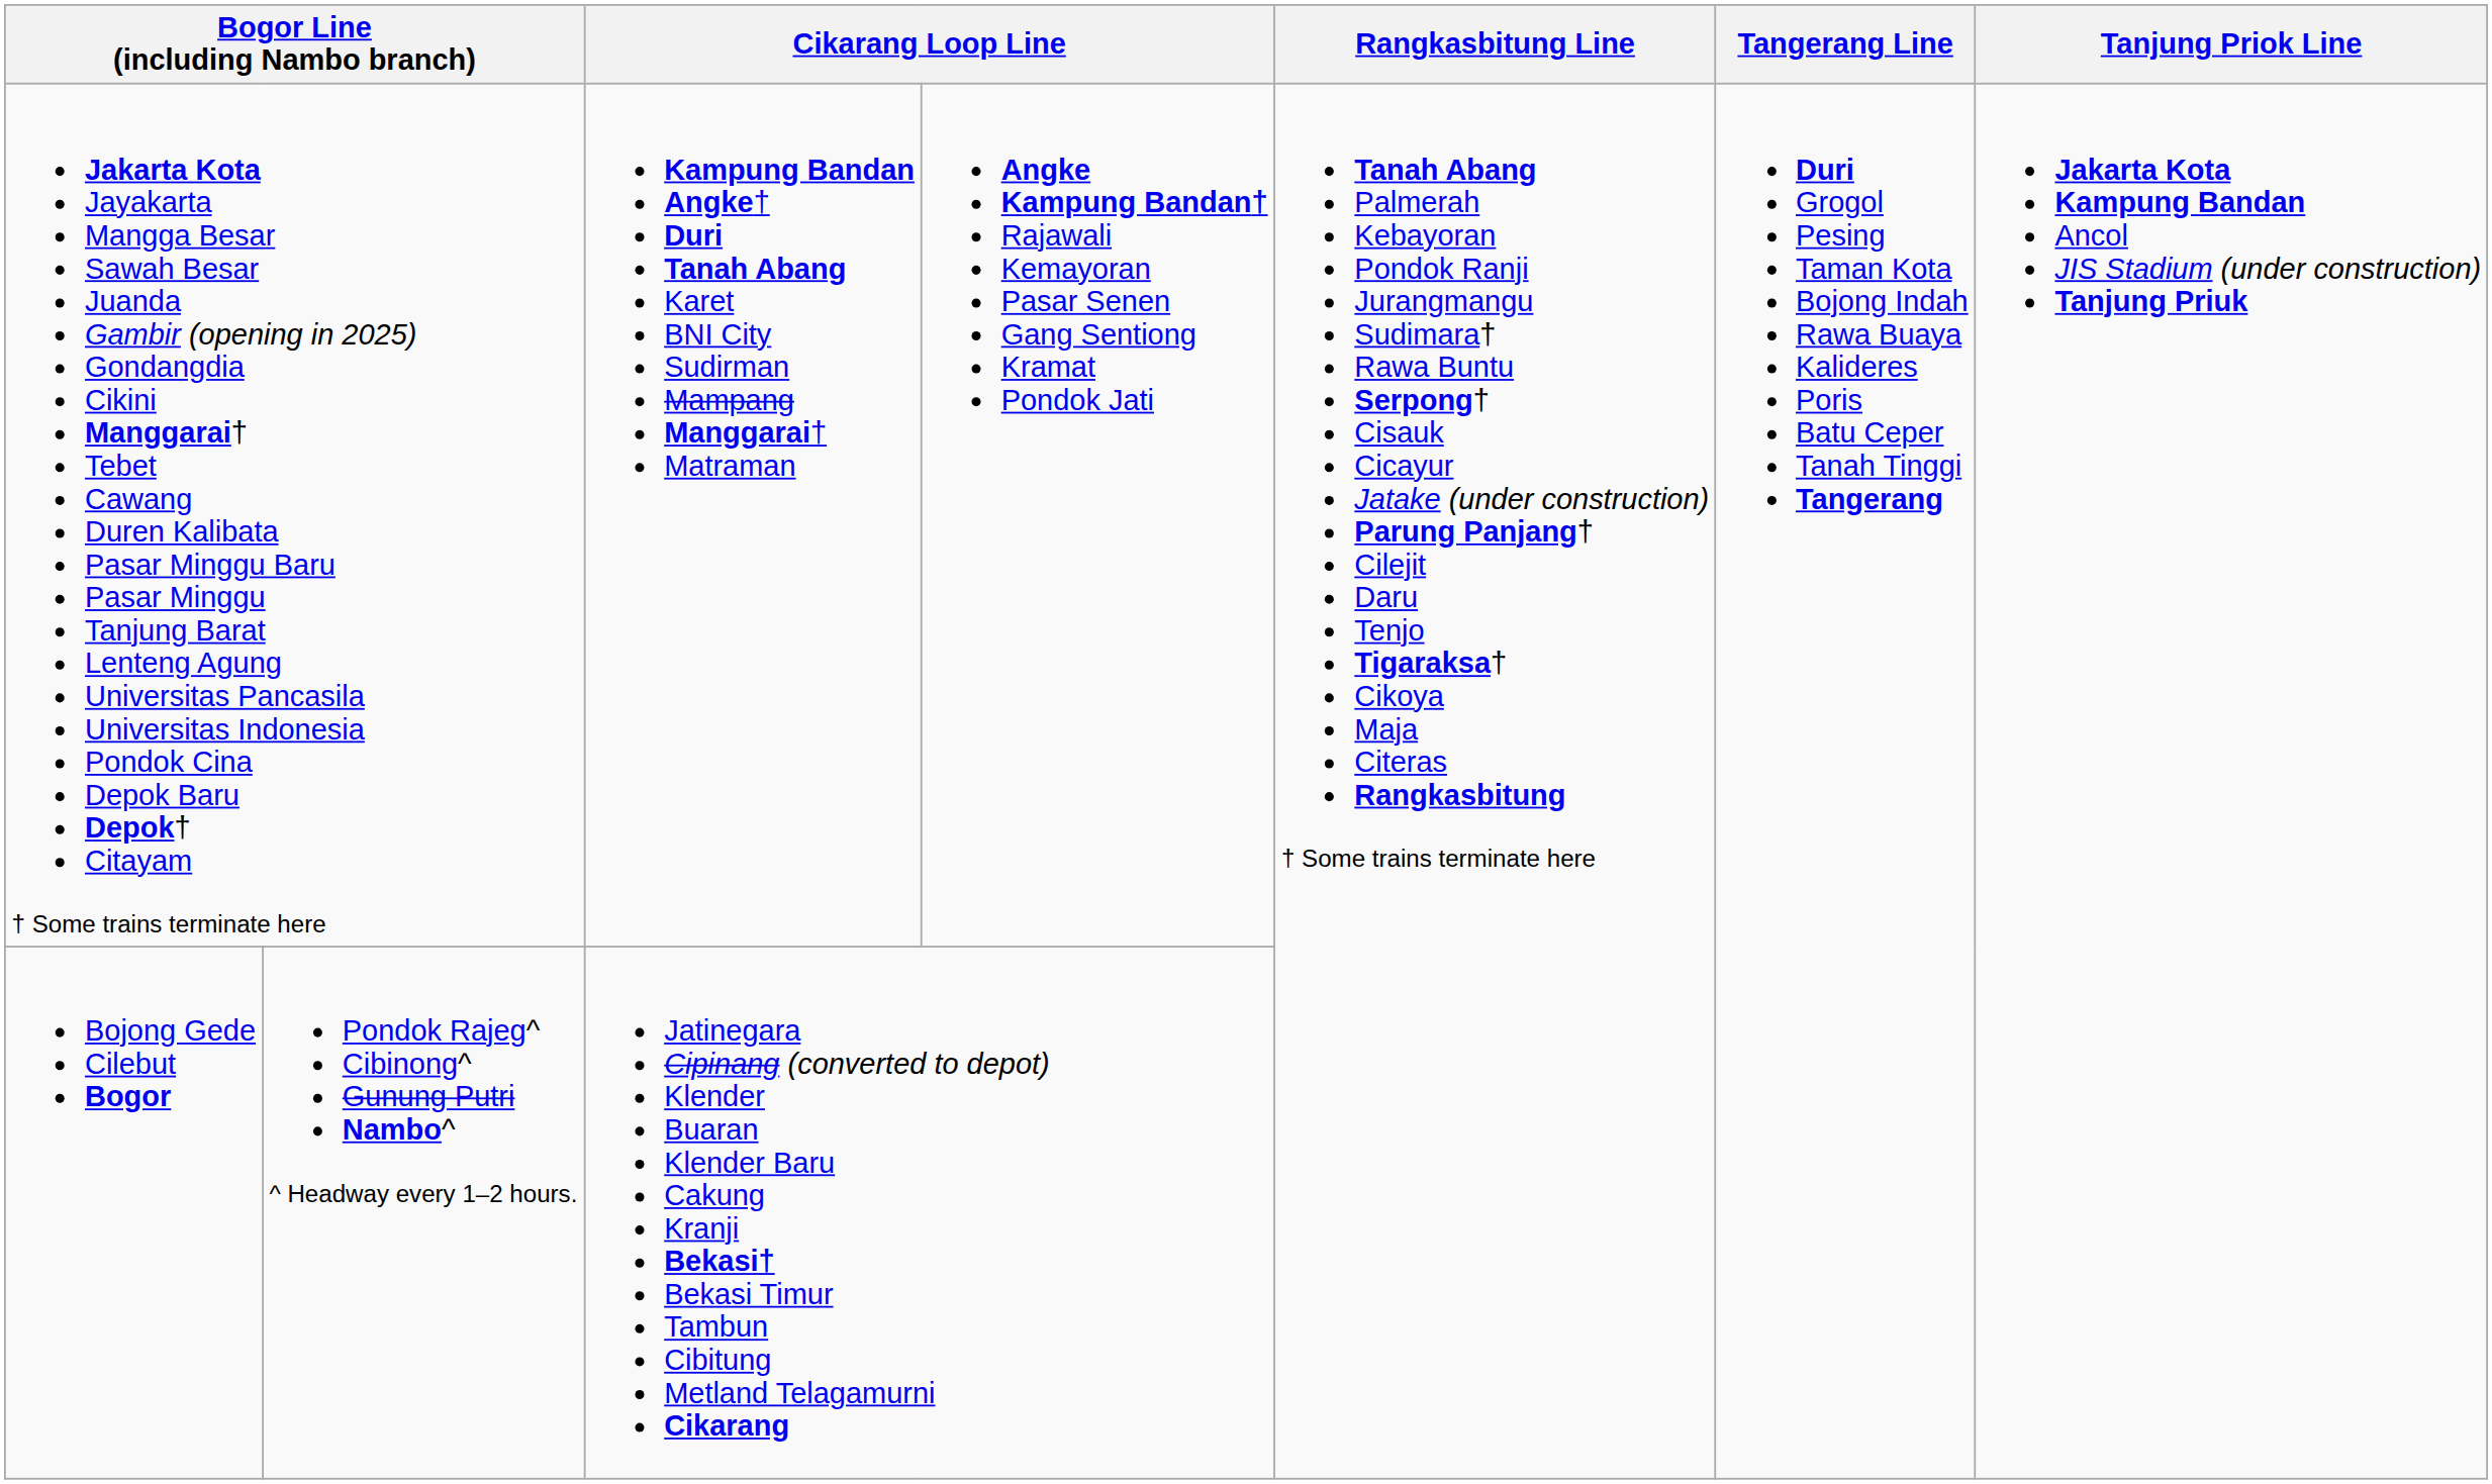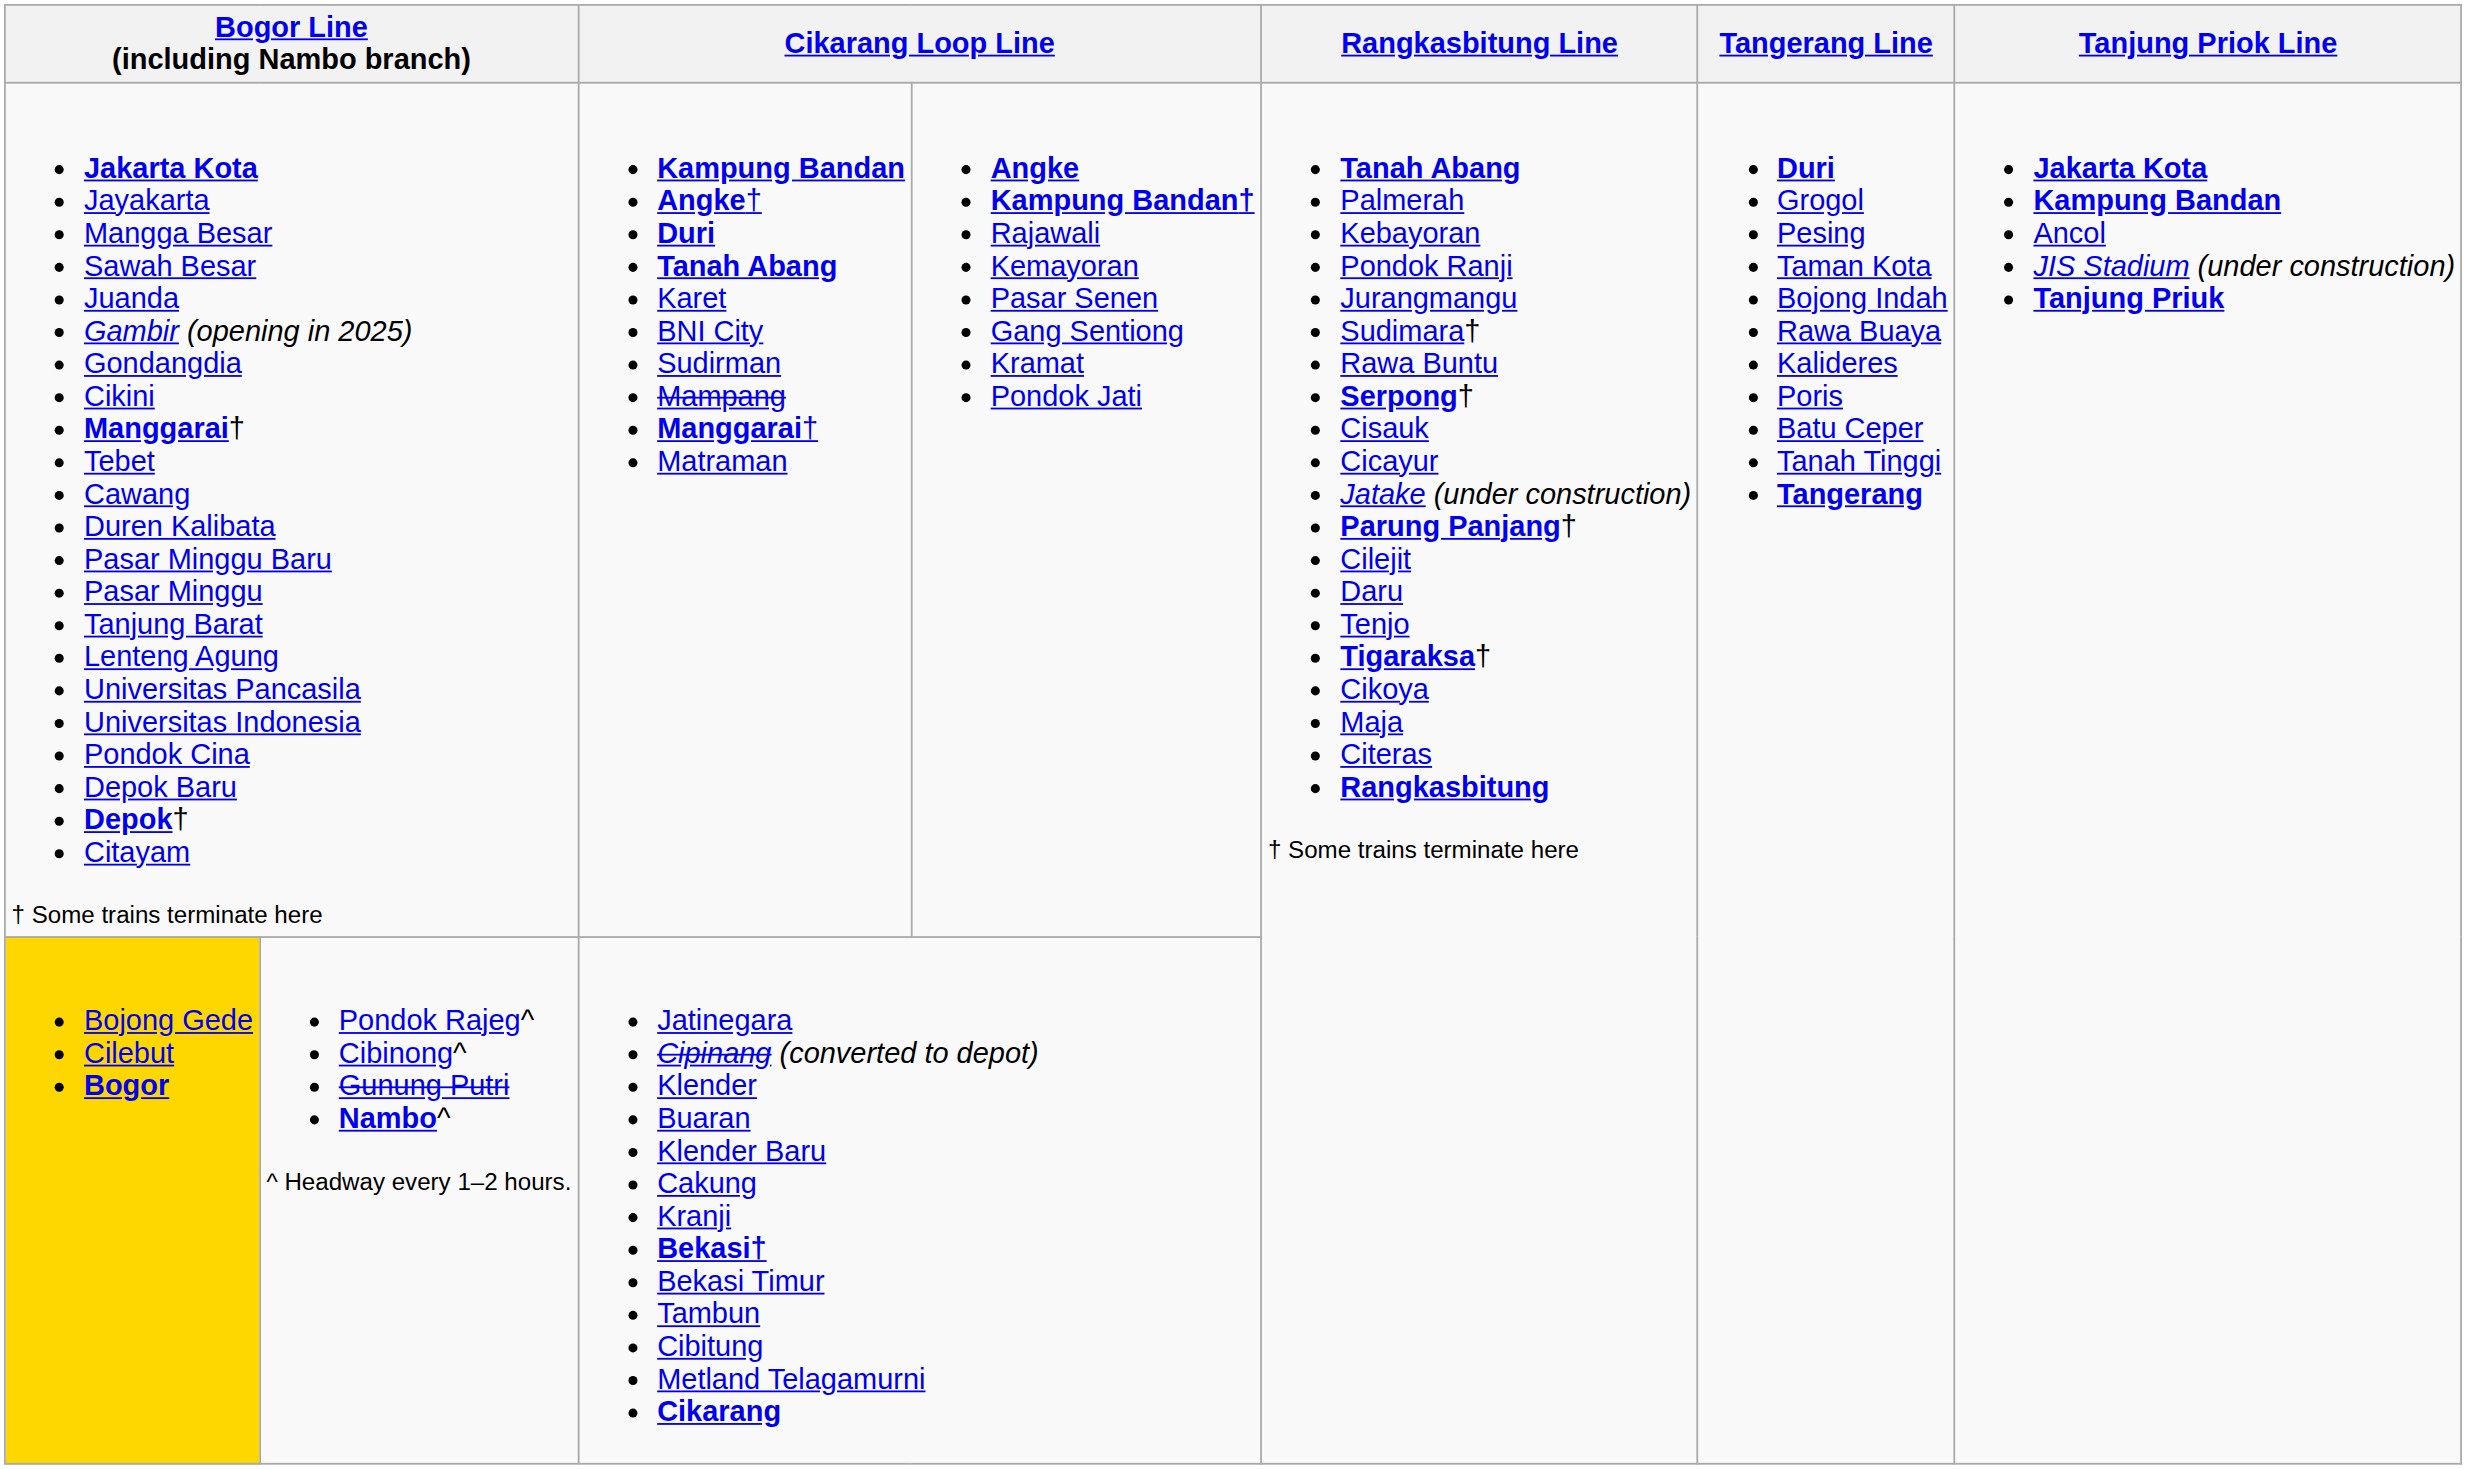Bojong Gede Cilebut Bogor | column 1: no background -> gold background
